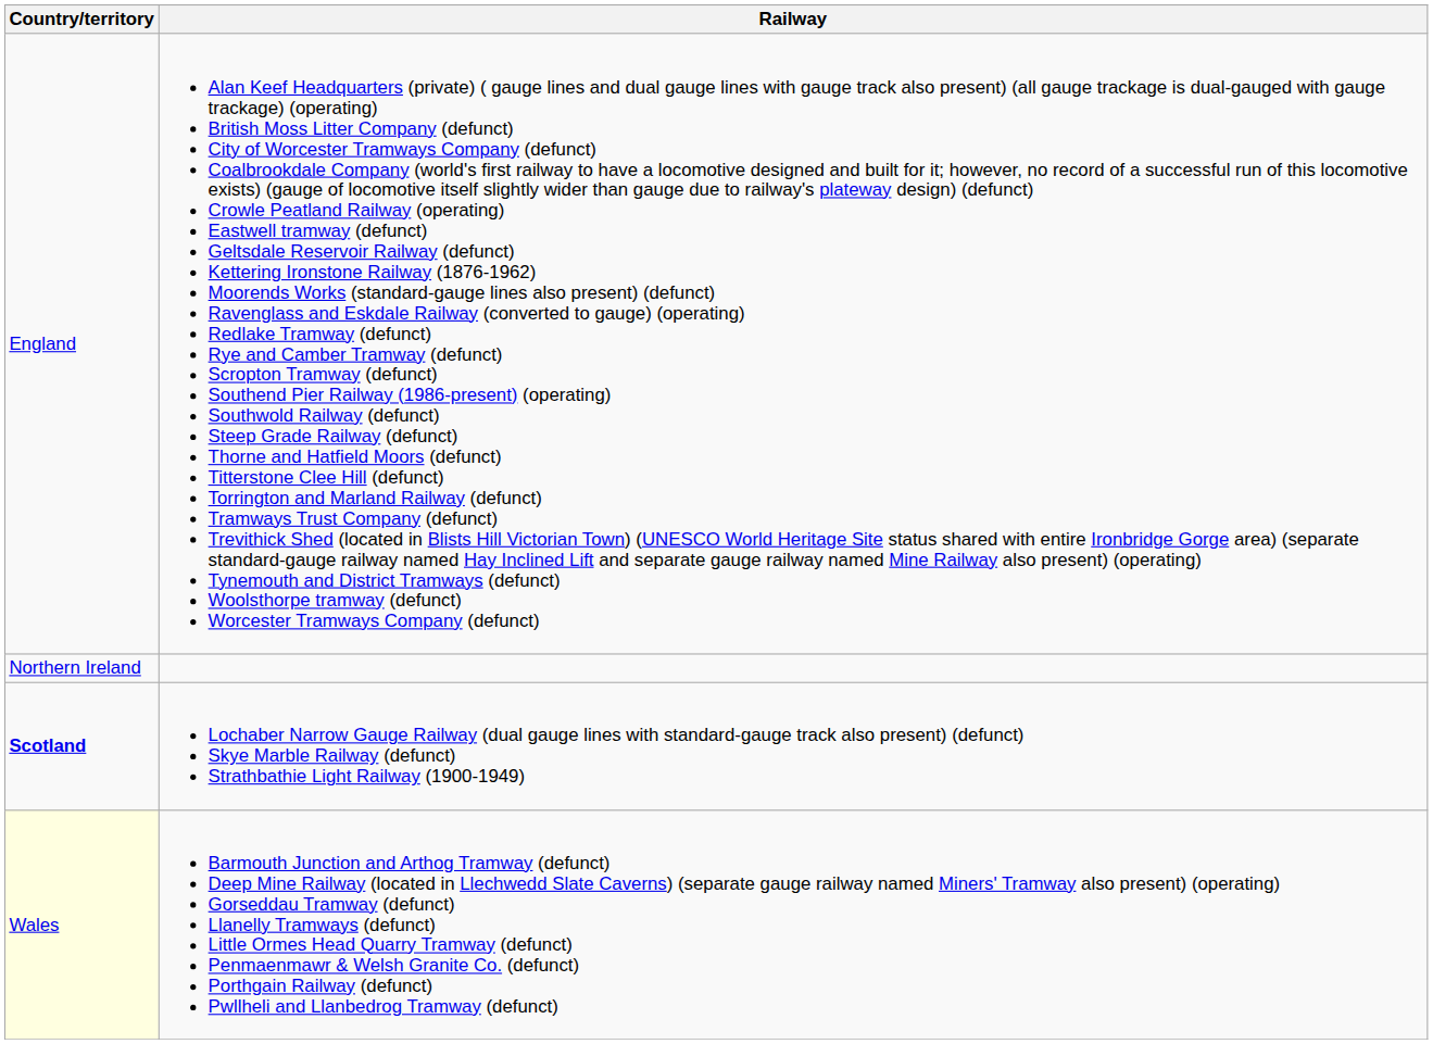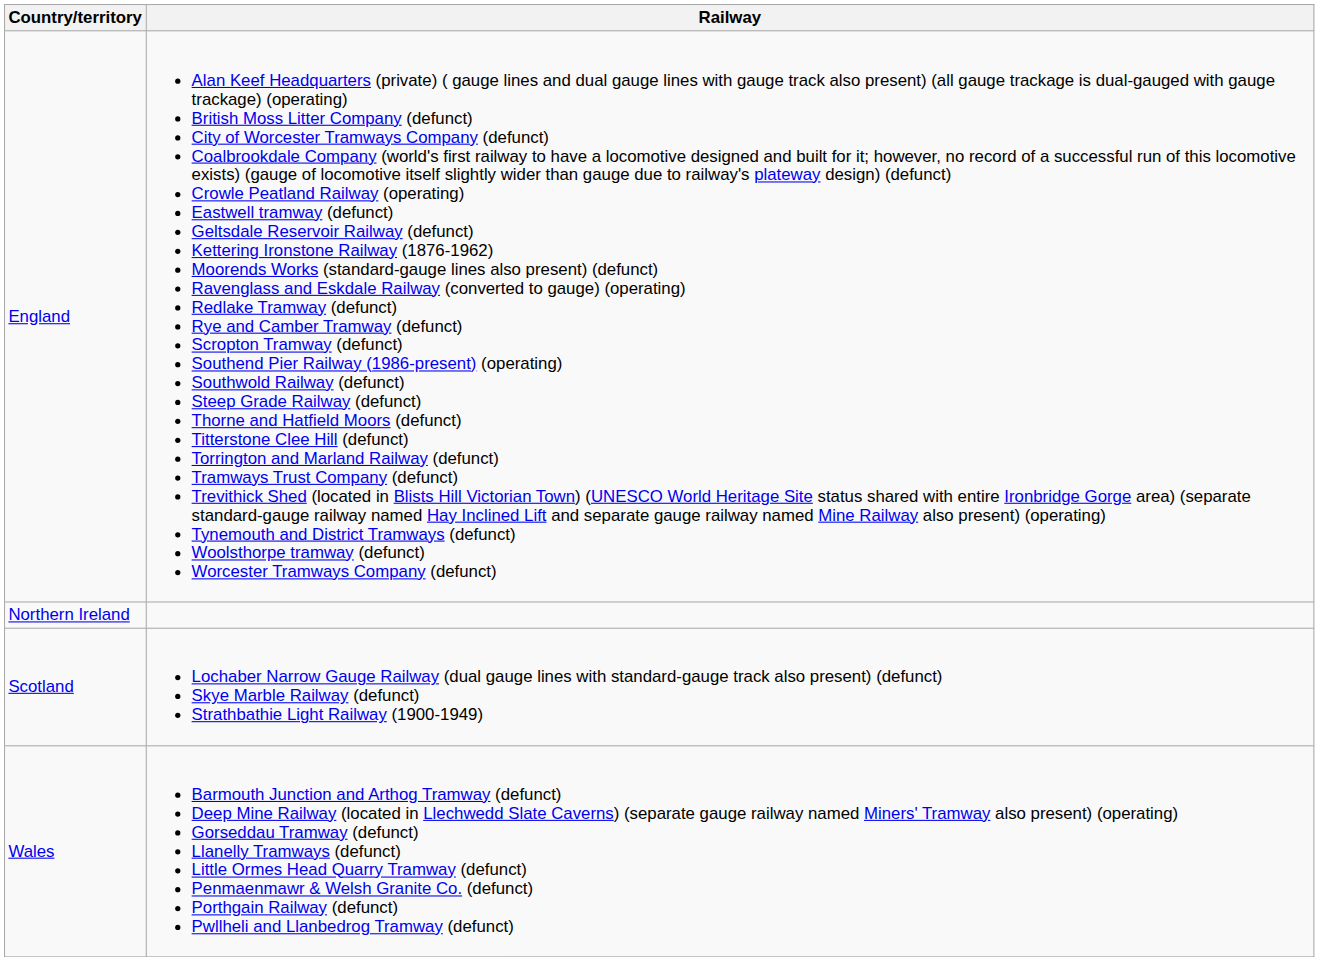Scotland | Country/territory: bold -> normal
Wales | Country/territory: lightyellow background -> no background
